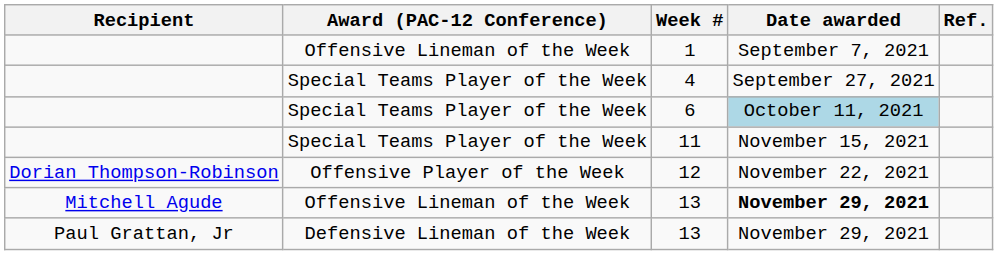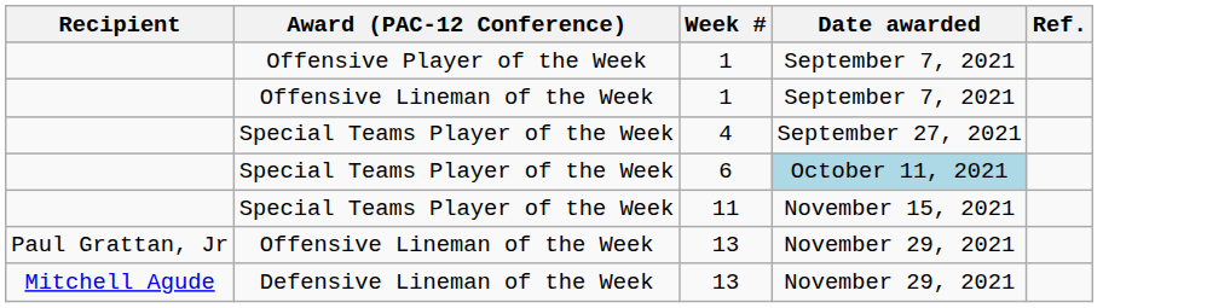+ row: Offensive Player of the Week | 1 | September 7, 2021
- row: Dorian Thompson-Robinson | Offensive Player of the Week | 12 | November 22, 2021
Offensive Lineman of the Week / 13 | Recipient: Mitchell Agude -> Paul Grattan, Jr
Offensive Lineman of the Week / 13 | Date awarded: bold -> normal
Defensive Lineman of the Week / 13 | Recipient: Paul Grattan, Jr -> Mitchell Agude
